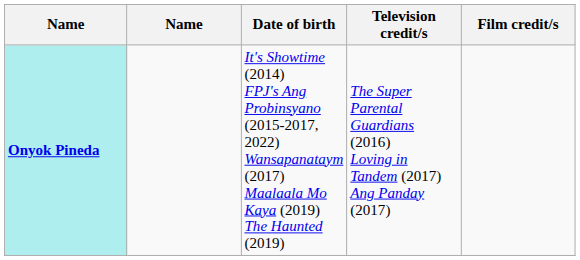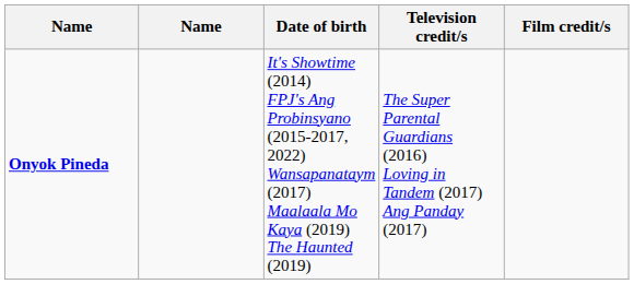Onyok Pineda | column 1: paleturquoise background -> no background
